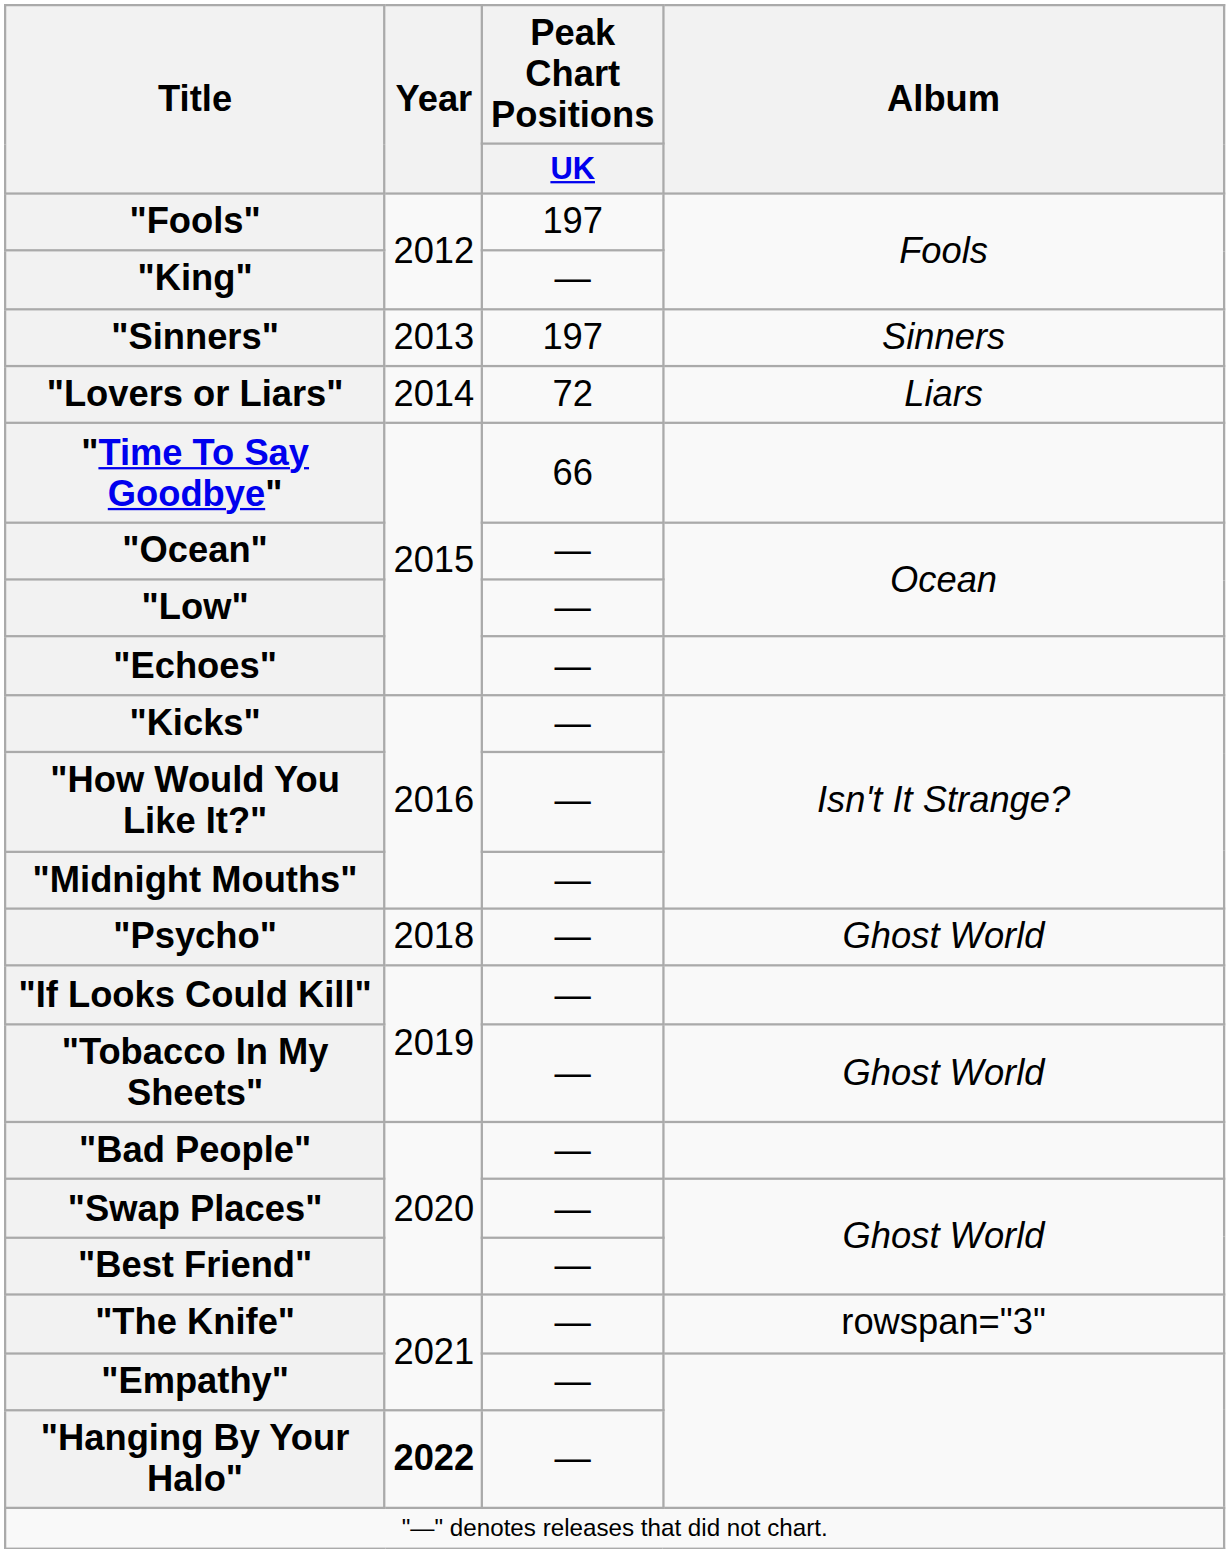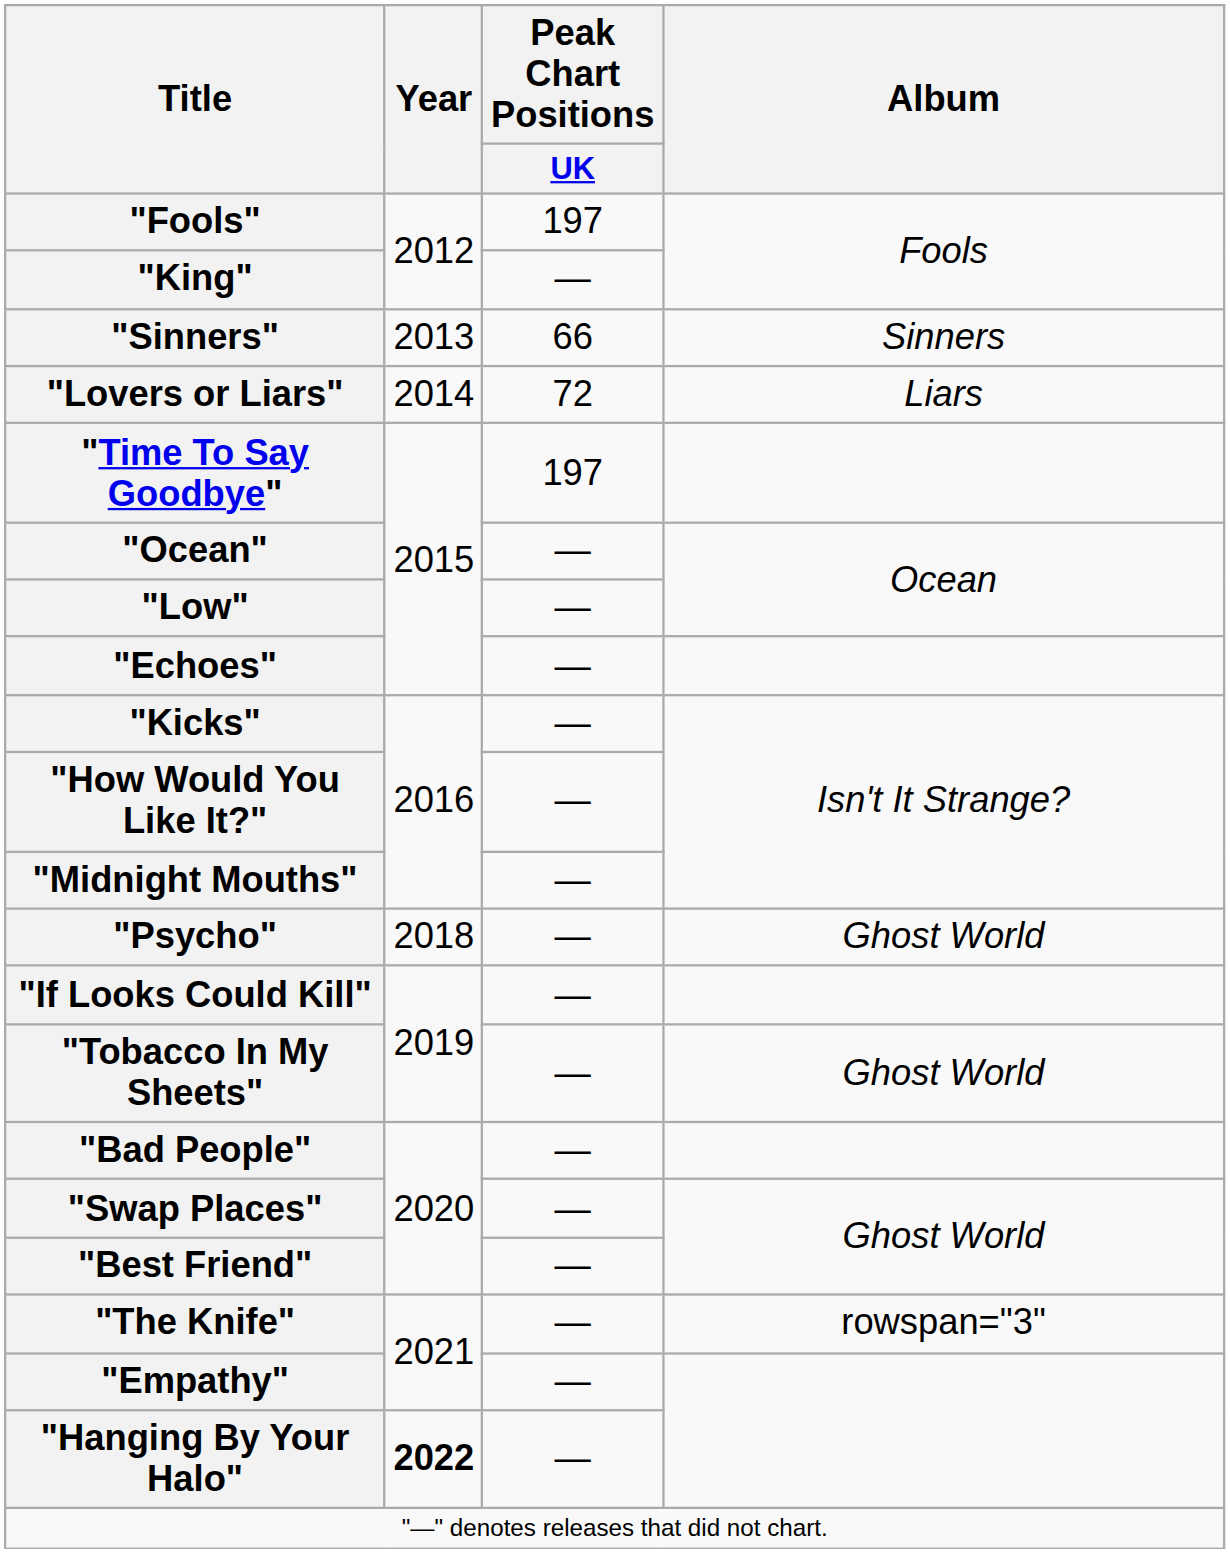"Sinners" | Peak Chart Positions / UK: 197 -> 66
"Time To Say Goodbye" | Peak Chart Positions / UK: 66 -> 197
